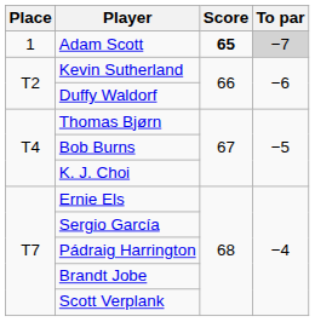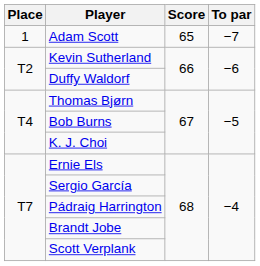Adam Scott | Score: bold -> normal
Adam Scott | To par: lightgrey background -> no background
